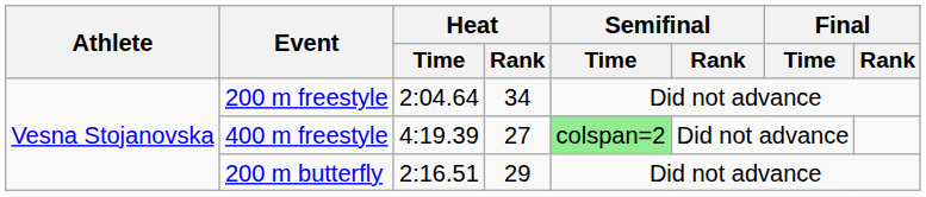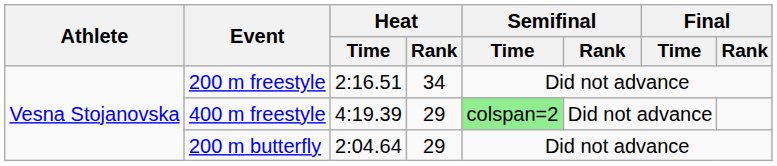200 m freestyle | Heat / Time: 2:04.64 -> 2:16.51
400 m freestyle | Heat / Rank: 27 -> 29
200 m butterfly | Heat / Time: 2:16.51 -> 2:04.64
